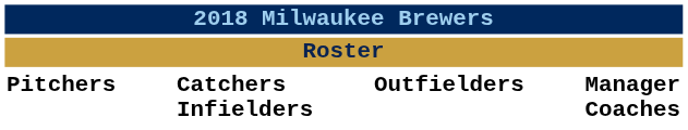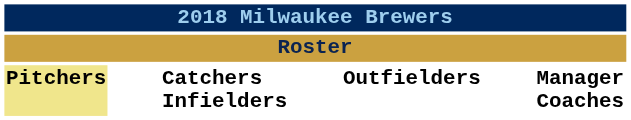Pitchers | column 1: no background -> khaki background
